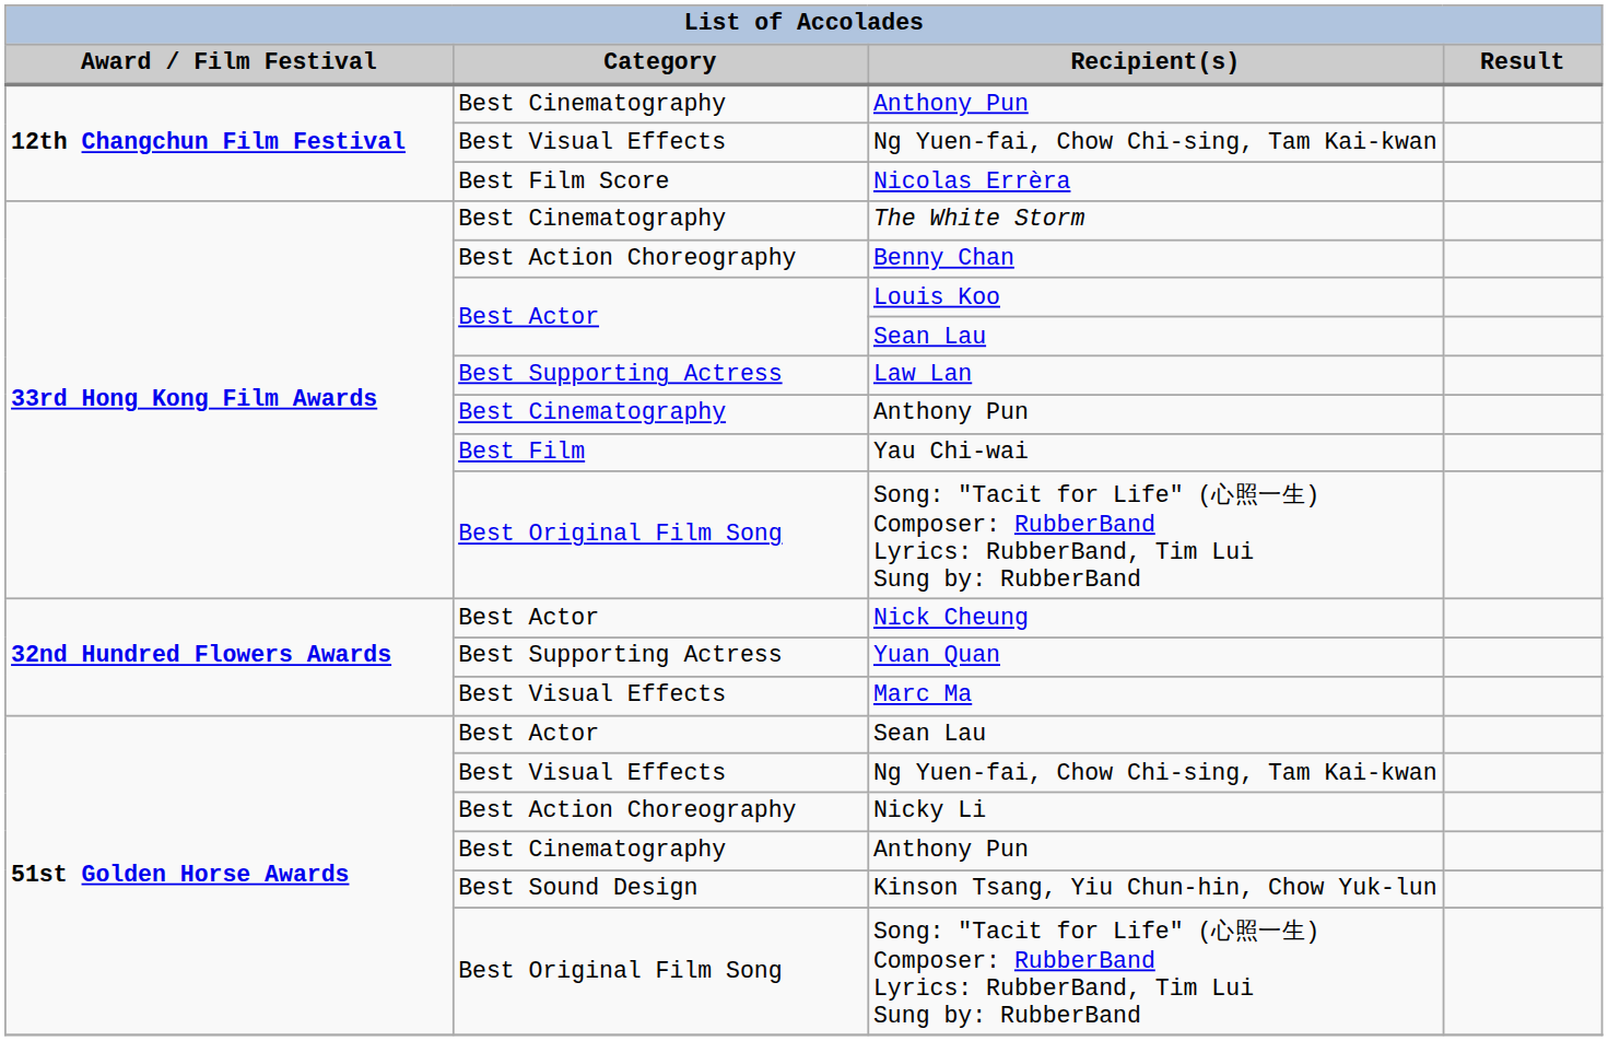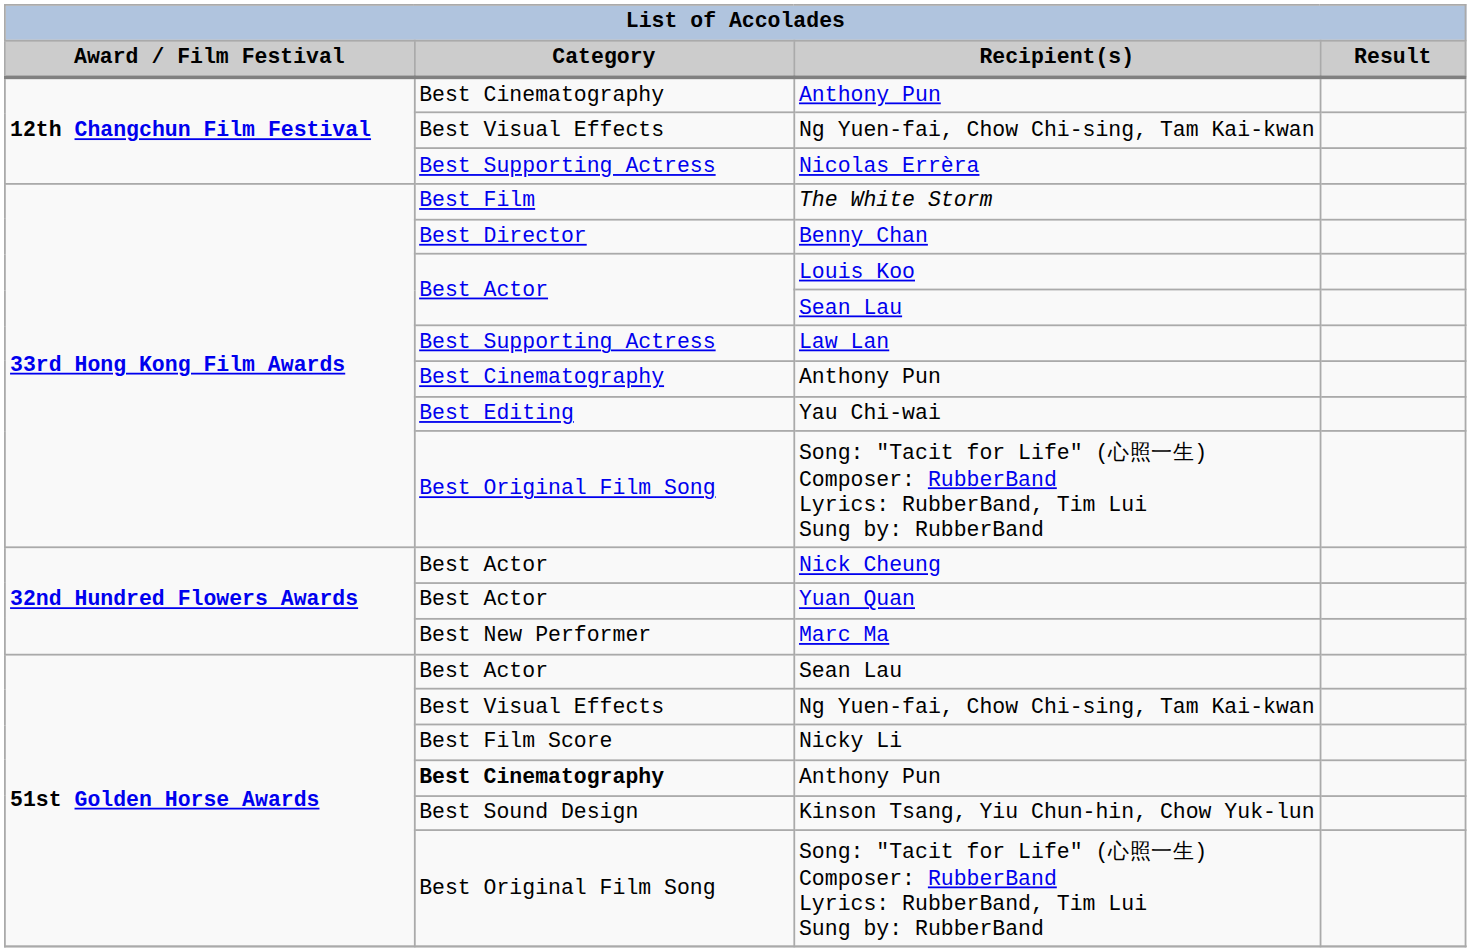Nicolas Errèra | Category: Best Film Score -> Best Supporting Actress
The White Storm | Category: Best Cinematography -> Best Film
Benny Chan | Category: Best Action Choreography -> Best Director
Yau Chi-wai | Category: Best Film -> Best Editing
Yuan Quan | Category: Best Supporting Actress -> Best Actor
Marc Ma | Category: Best Visual Effects -> Best New Performer
Nicky Li | Category: Best Action Choreography -> Best Film Score
51st Golden Horse Awards / Anthony Pun | Category: normal -> bold
